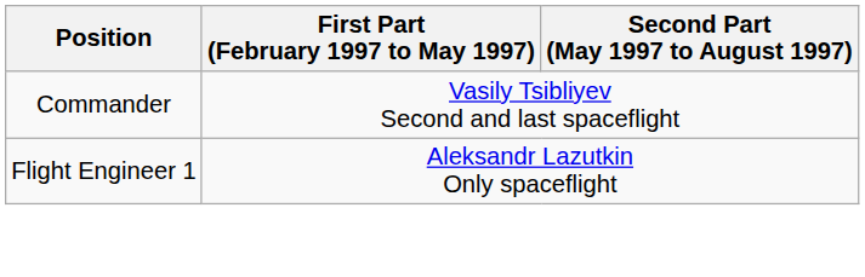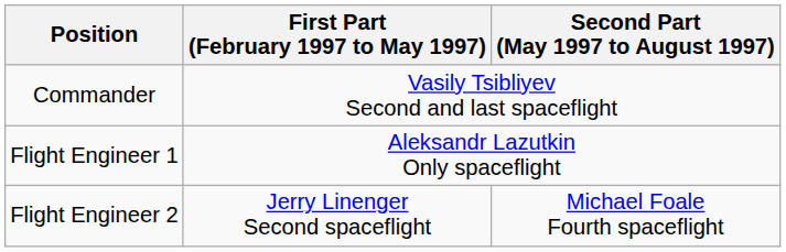+ row: Flight Engineer 2 | Jerry Linenger Second spaceflight | Michael Foale Fourth spaceflight
